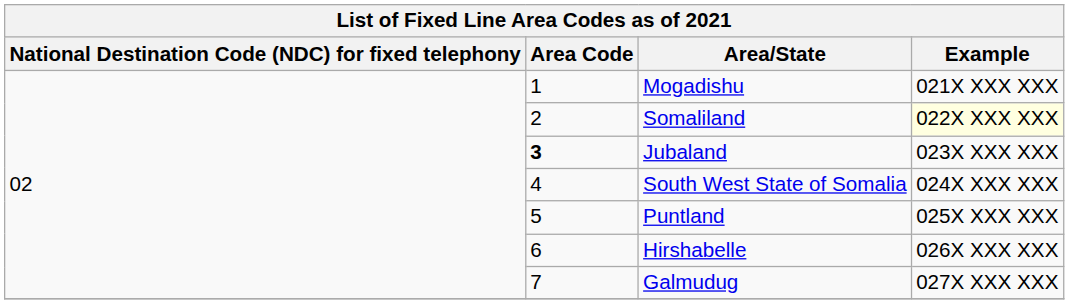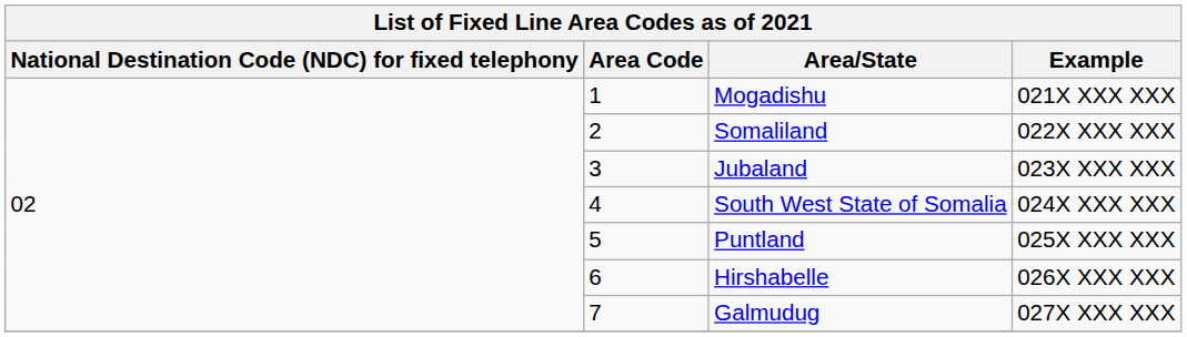Somaliland | Example: lightyellow background -> no background
Jubaland | Area Code: bold -> normal
